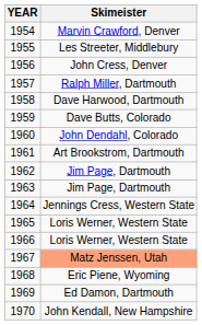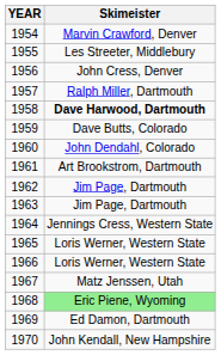1958 | Skimeister: normal -> bold
1967 | Skimeister: lightsalmon background -> no background
1968 | Skimeister: no background -> lightgreen background
